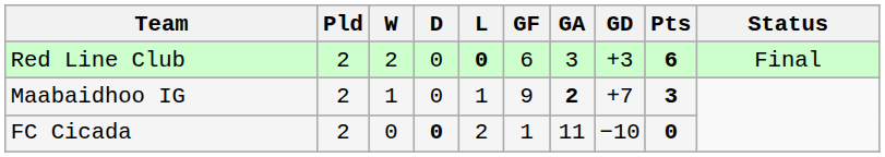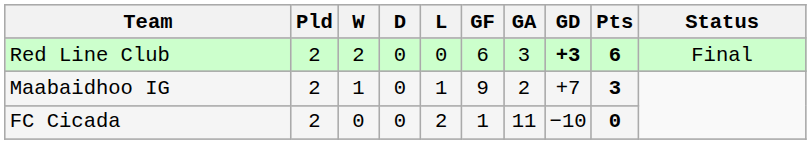Red Line Club | L: bold -> normal
Red Line Club | GD: normal -> bold
Maabaidhoo IG | GA: bold -> normal
FC Cicada | D: bold -> normal
